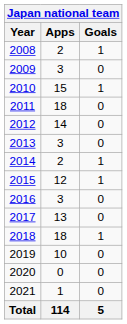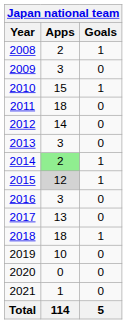2014 | Apps: no background -> lightgreen background
2015 | Apps: no background -> lightgrey background
